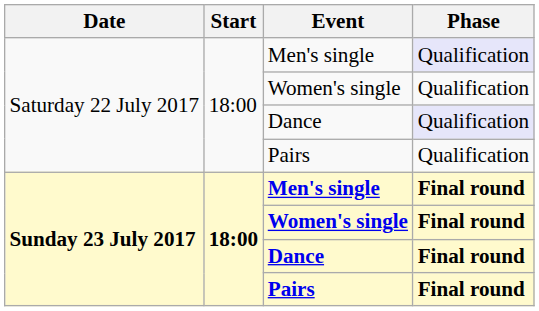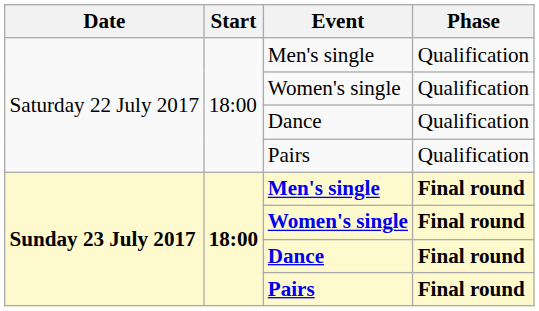Saturday 22 July 2017 / Men's single | Phase: lavender background -> no background
Saturday 22 July 2017 / Dance | Phase: lavender background -> no background
